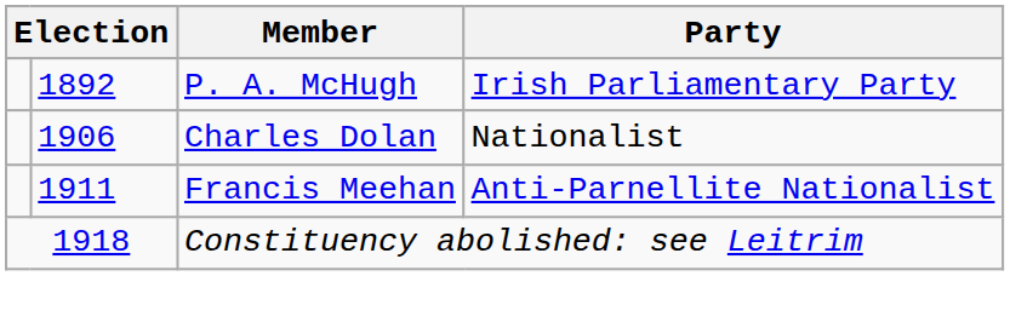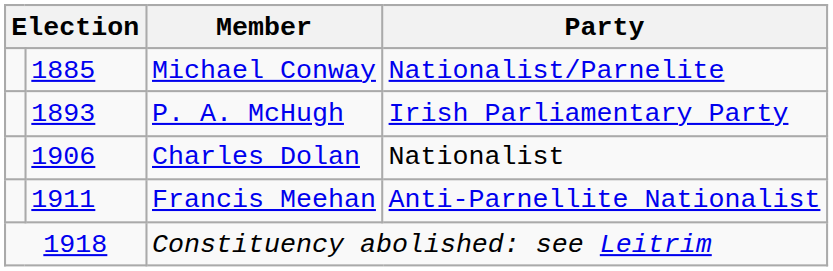+ row: 1885 | Michael Conway | Nationalist/Parnelite
P. A. McHugh | column 2: 1892 -> 1893
